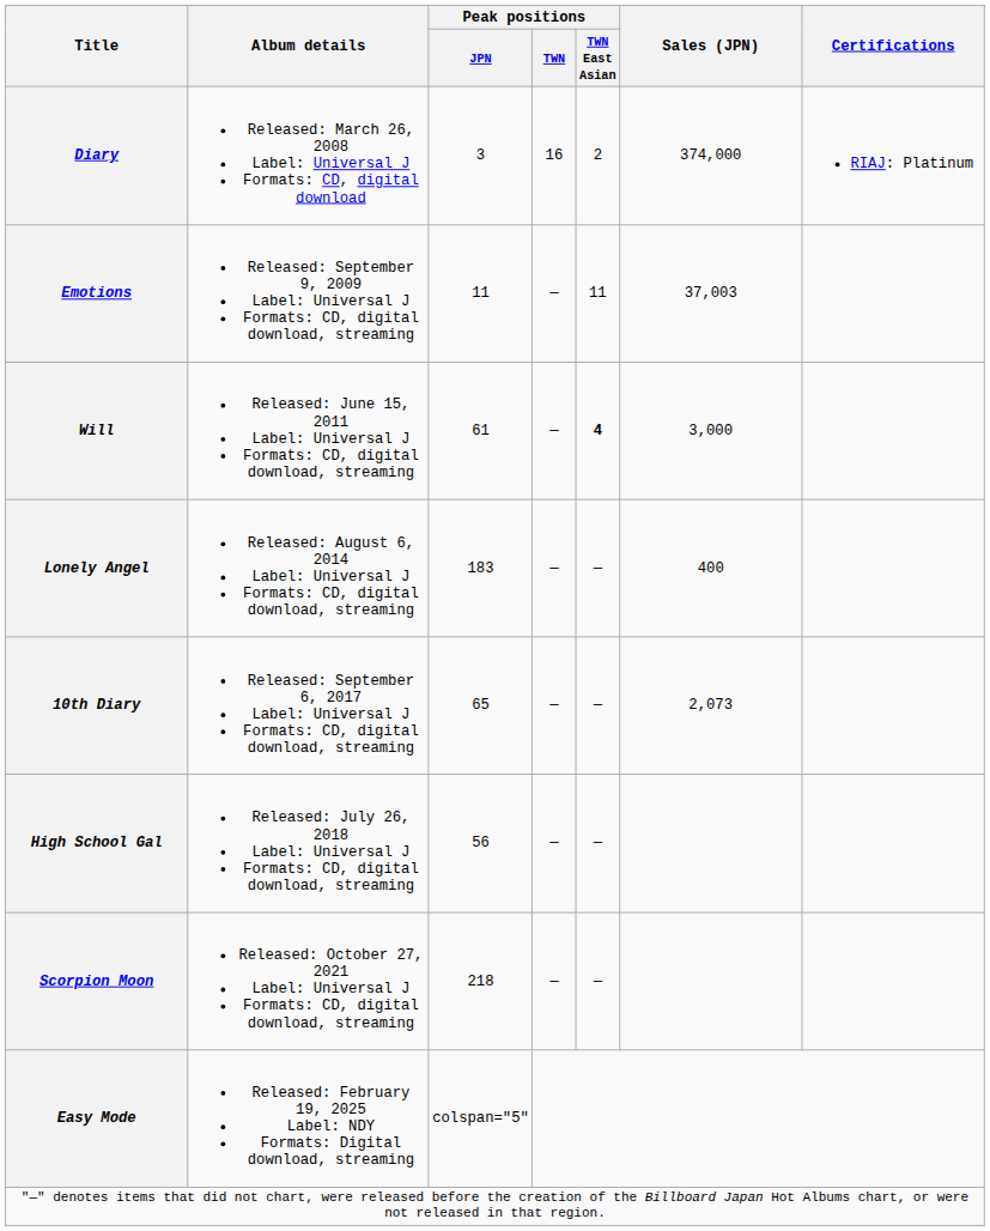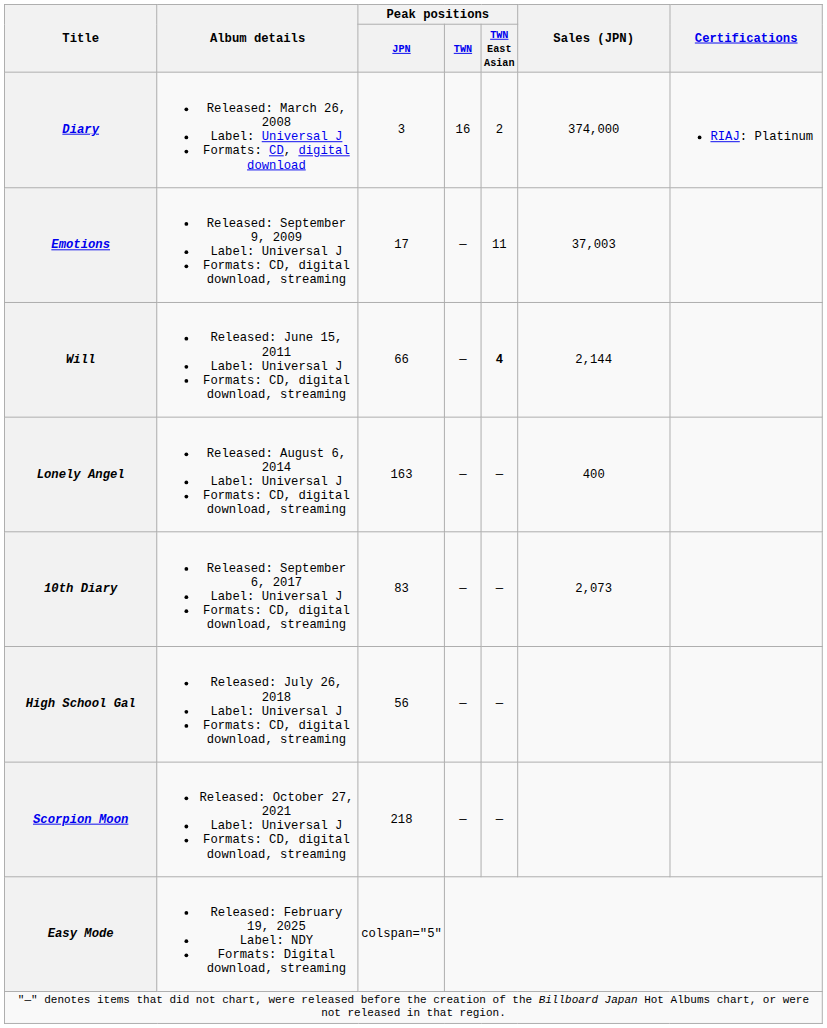Emotions | Peak positions / JPN: 11 -> 17
Will | Peak positions / JPN: 61 -> 66
Will | Sales (JPN): 3,000 -> 2,144
Lonely Angel | Peak positions / JPN: 183 -> 163
10th Diary | Peak positions / JPN: 65 -> 83
